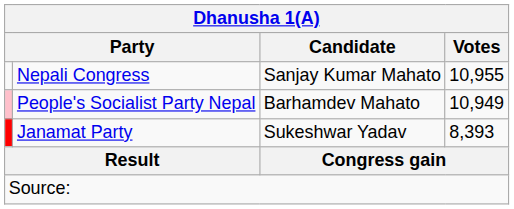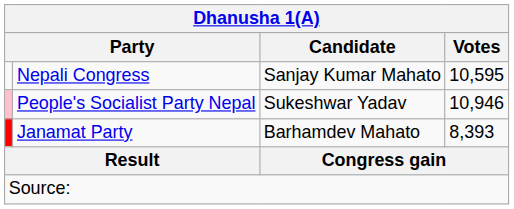Nepali Congress | Votes: 10,955 -> 10,595
People's Socialist Party Nepal | Candidate: Barhamdev Mahato -> Sukeshwar Yadav
People's Socialist Party Nepal | Votes: 10,949 -> 10,946
Janamat Party | Candidate: Sukeshwar Yadav -> Barhamdev Mahato
